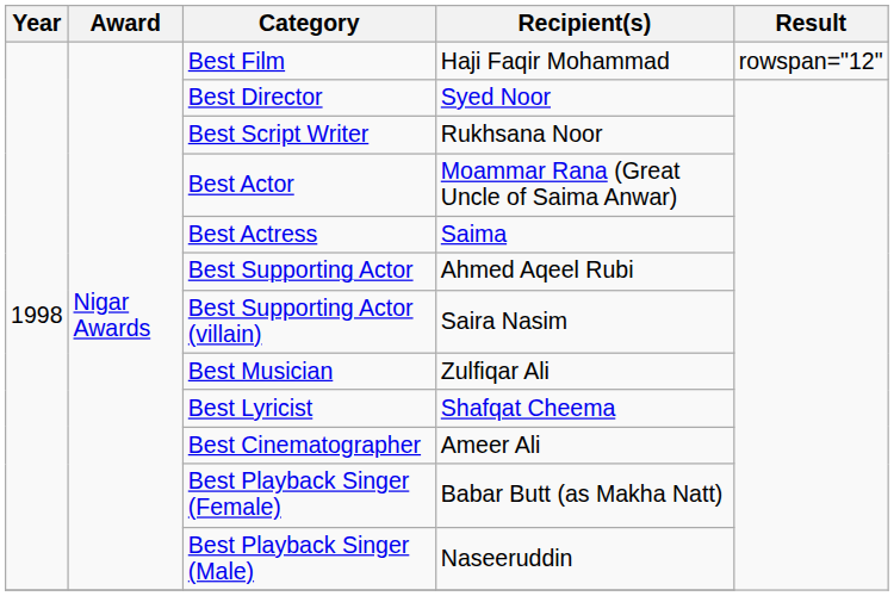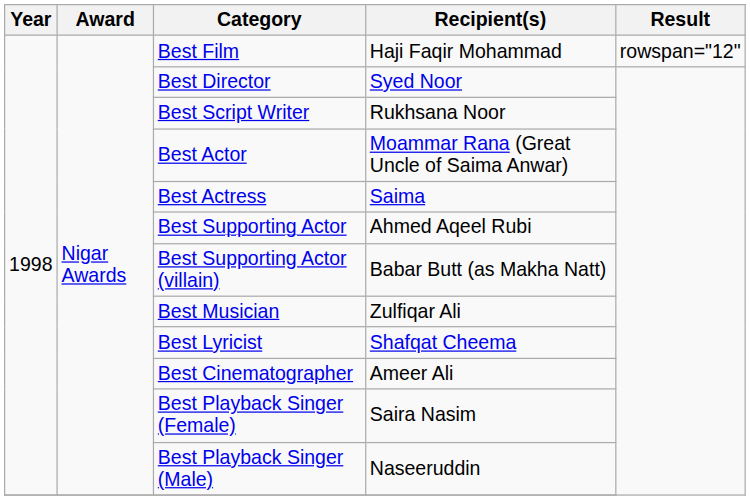Best Supporting Actor (villain) | Recipient(s): Saira Nasim -> Babar Butt (as Makha Natt)
Best Playback Singer (Female) | Recipient(s): Babar Butt (as Makha Natt) -> Saira Nasim
